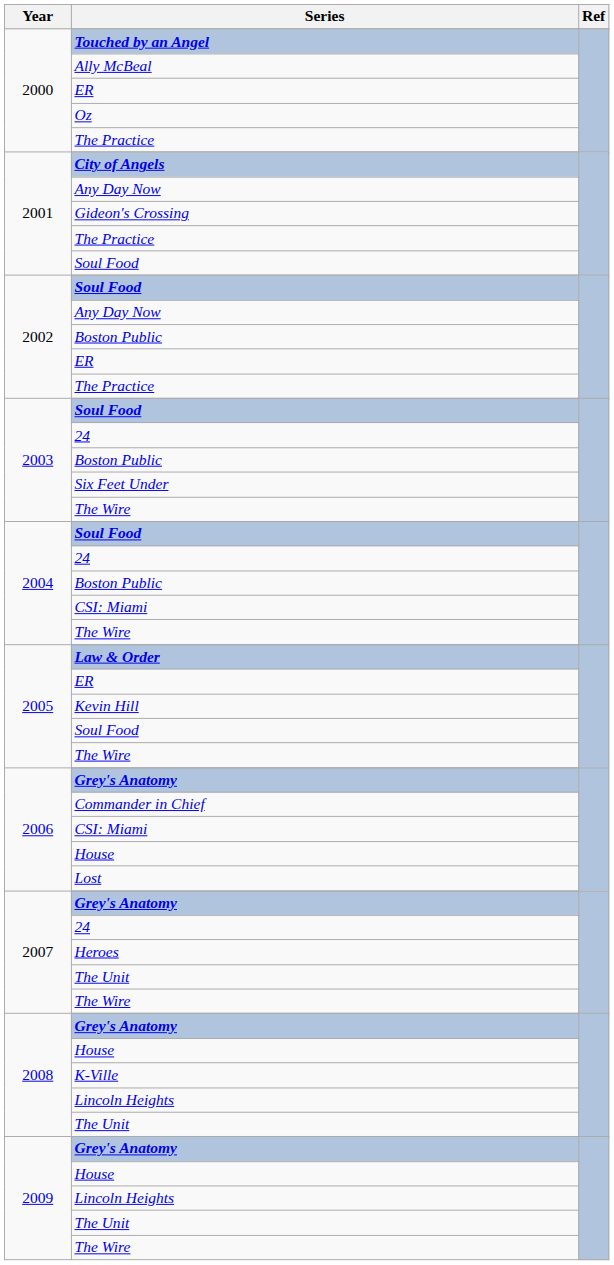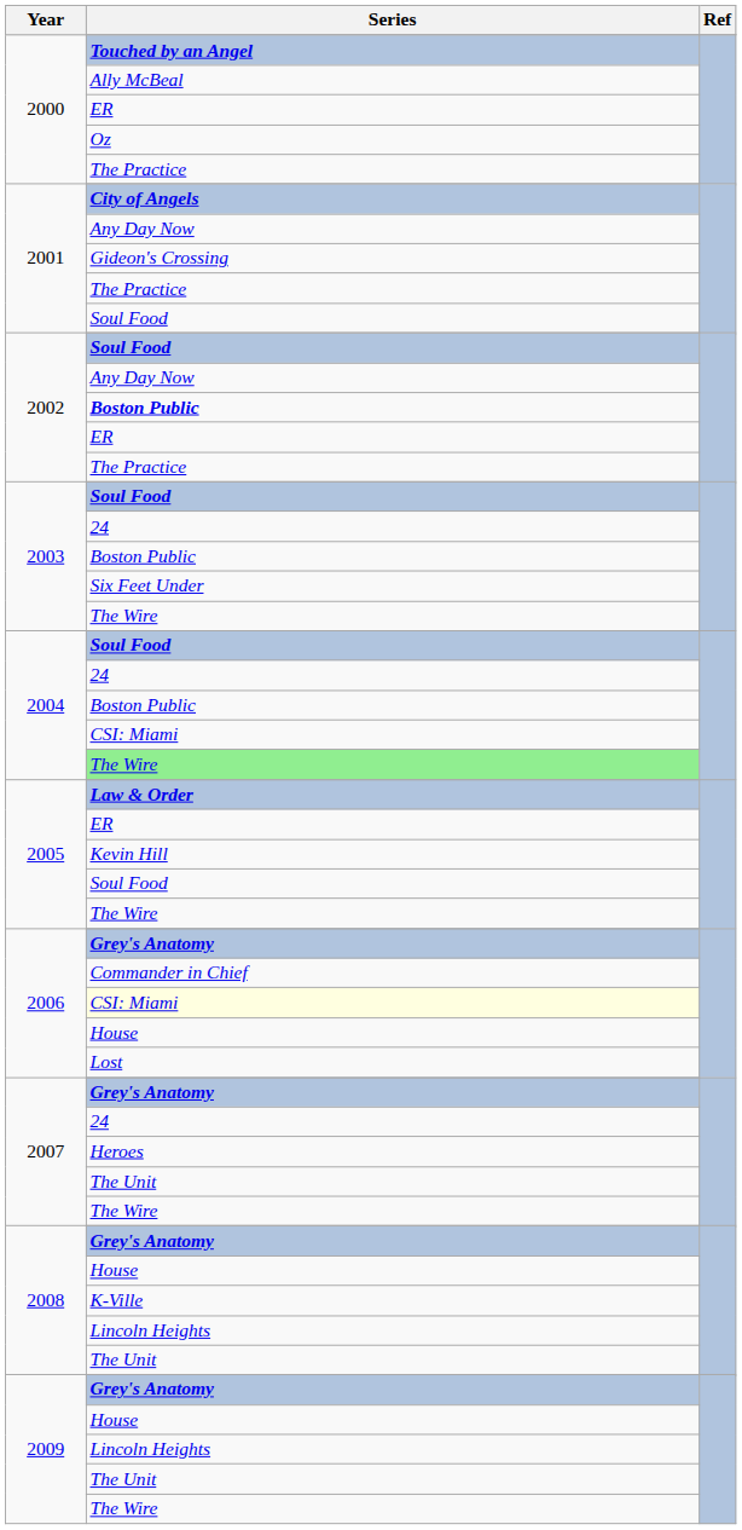2002 / Boston Public | Series: normal -> bold
2004 / The Wire | Series: no background -> lightgreen background
2006 / CSI: Miami | Series: no background -> lightyellow background
